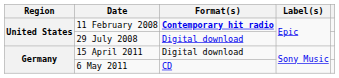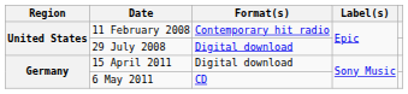11 February 2008 | Format(s): bold -> normal
